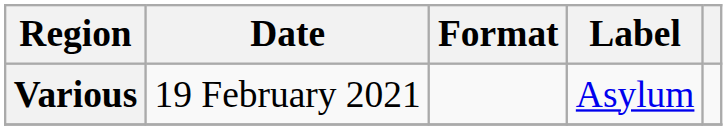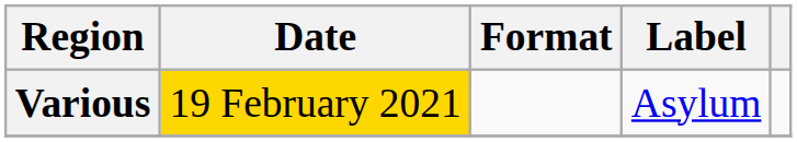Various | Date: no background -> gold background
